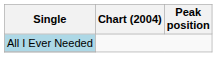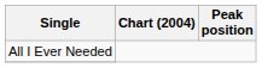row 2 | Single: lightblue background -> no background
